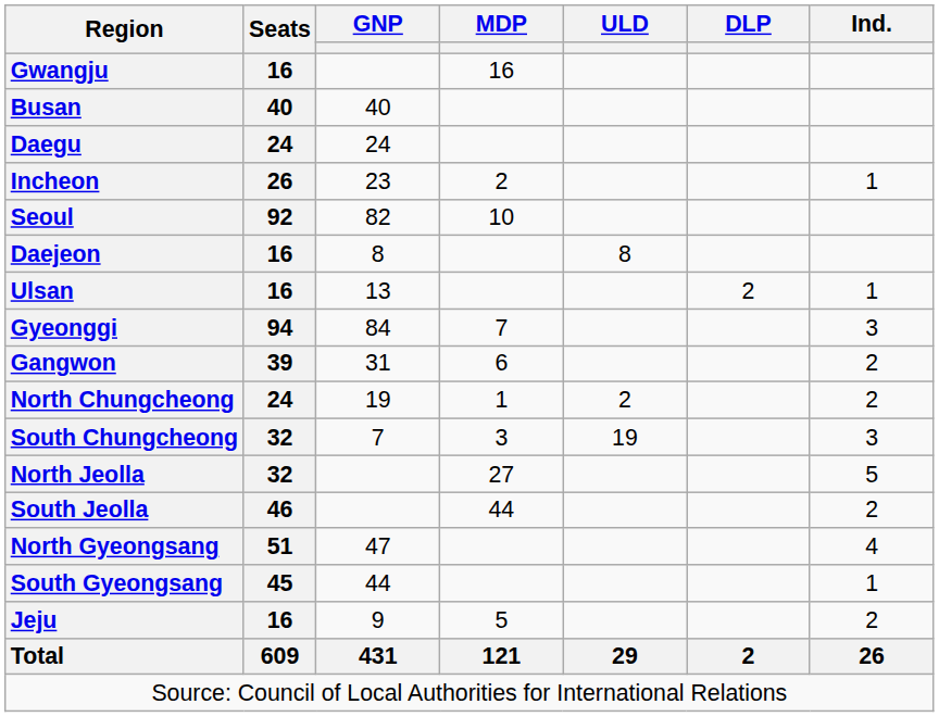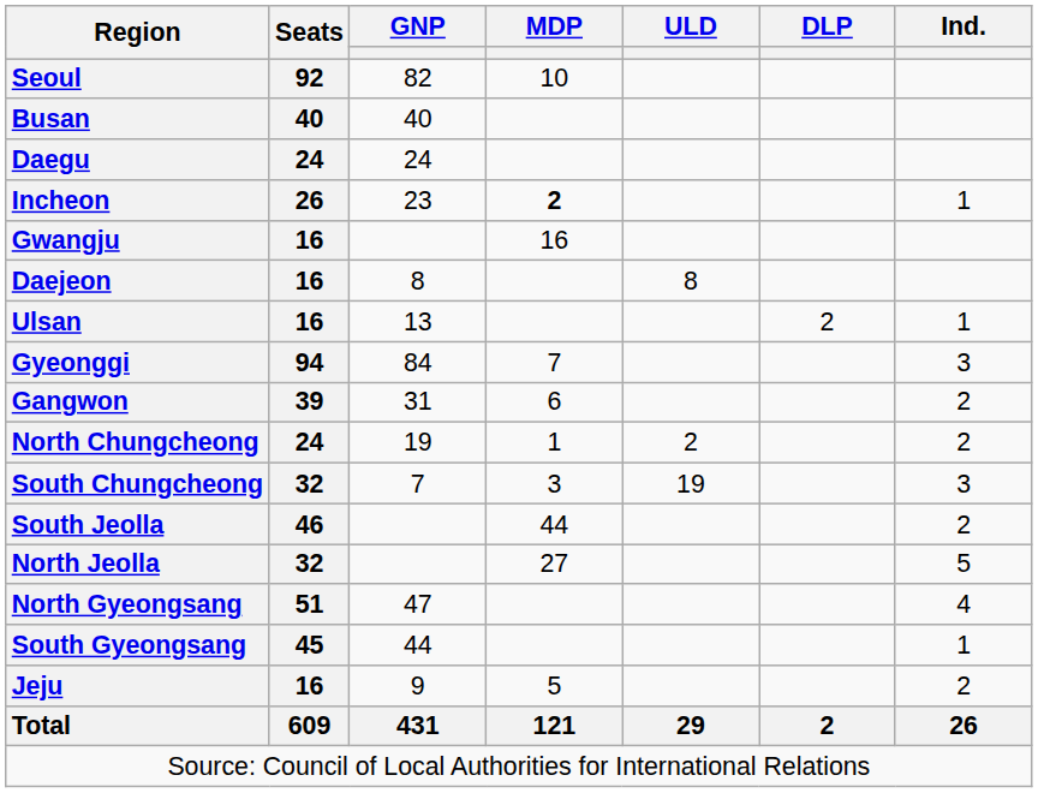rows swapped: Seoul <-> Gwangju
Incheon | MDP: normal -> bold
rows swapped: North Jeolla <-> South Jeolla
